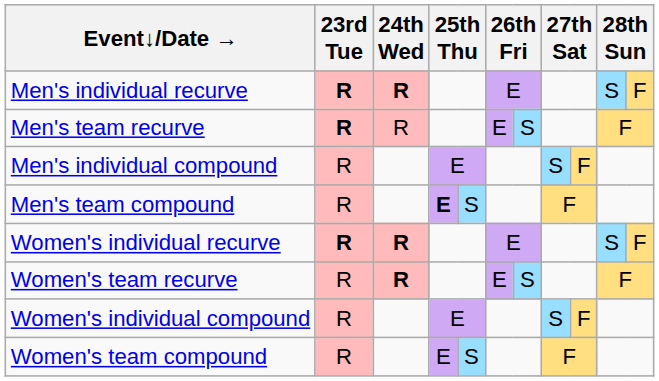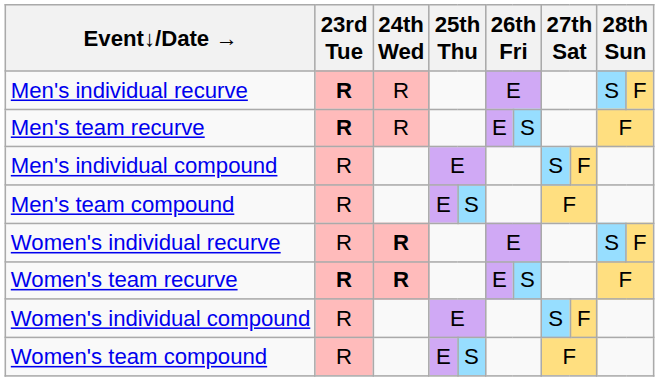Men's individual recurve | 24th Wed: bold -> normal
Men's team compound | column 4: bold -> normal
Women's individual recurve | 23rd Tue: bold -> normal
Women's team recurve | 23rd Tue: normal -> bold
